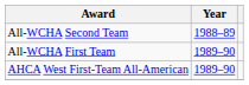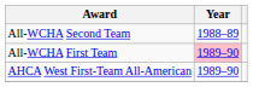row 3 | Year: no background -> pink background
